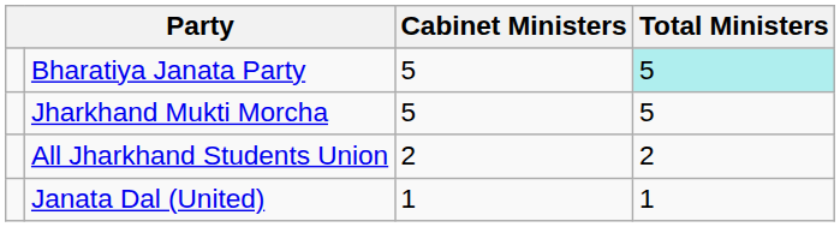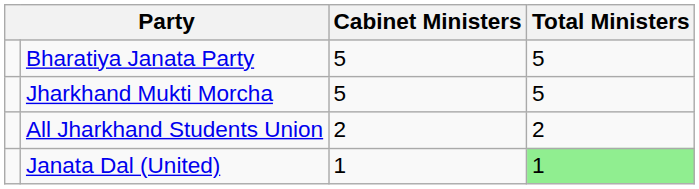Bharatiya Janata Party | Total Ministers: paleturquoise background -> no background
Janata Dal (United) | Total Ministers: no background -> lightgreen background
